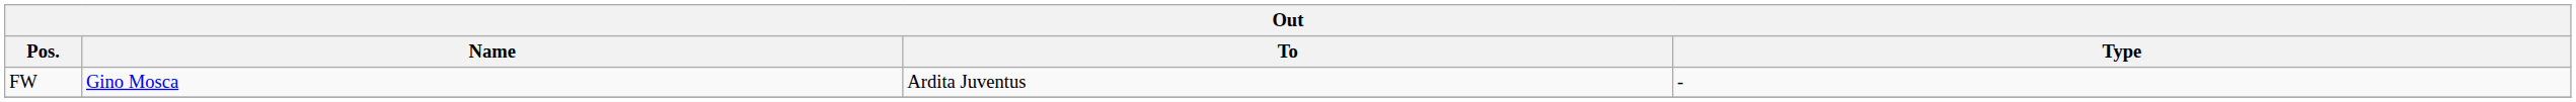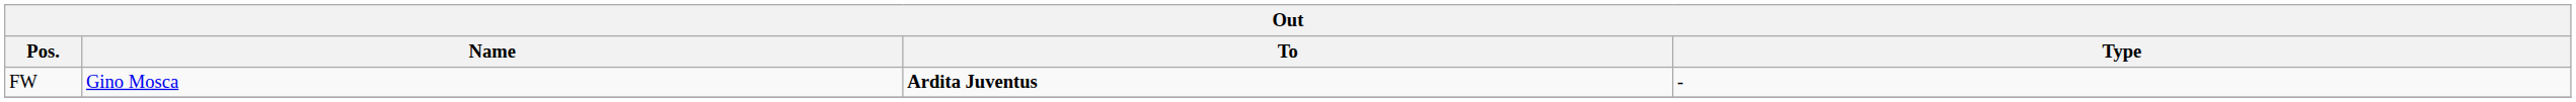FW | To: normal -> bold
